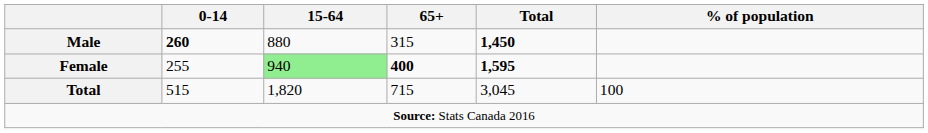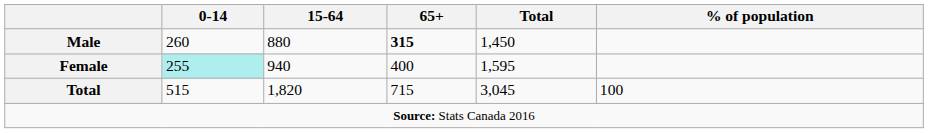Male | 0-14: bold -> normal
Male | 65+: normal -> bold
Male | Total: bold -> normal
Female | 0-14: no background -> paleturquoise background
Female | 15-64: lightgreen background -> no background
Female | 65+: bold -> normal
Female | Total: bold -> normal
